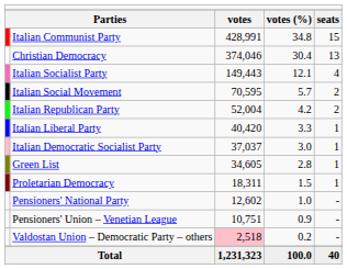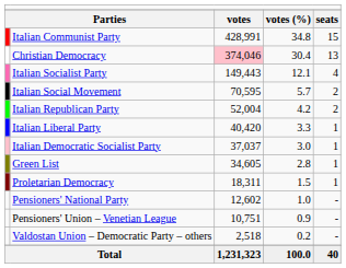Christian Democracy | column 3: no background -> pink background
Valdostan Union – Democratic Party – others | column 3: pink background -> no background
